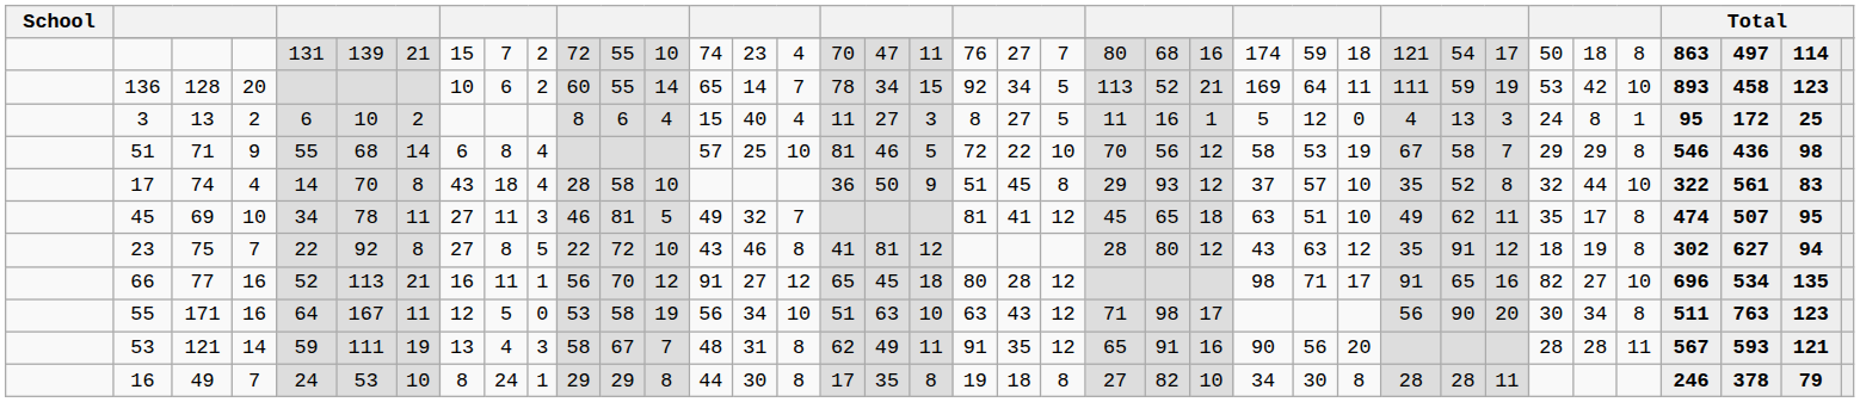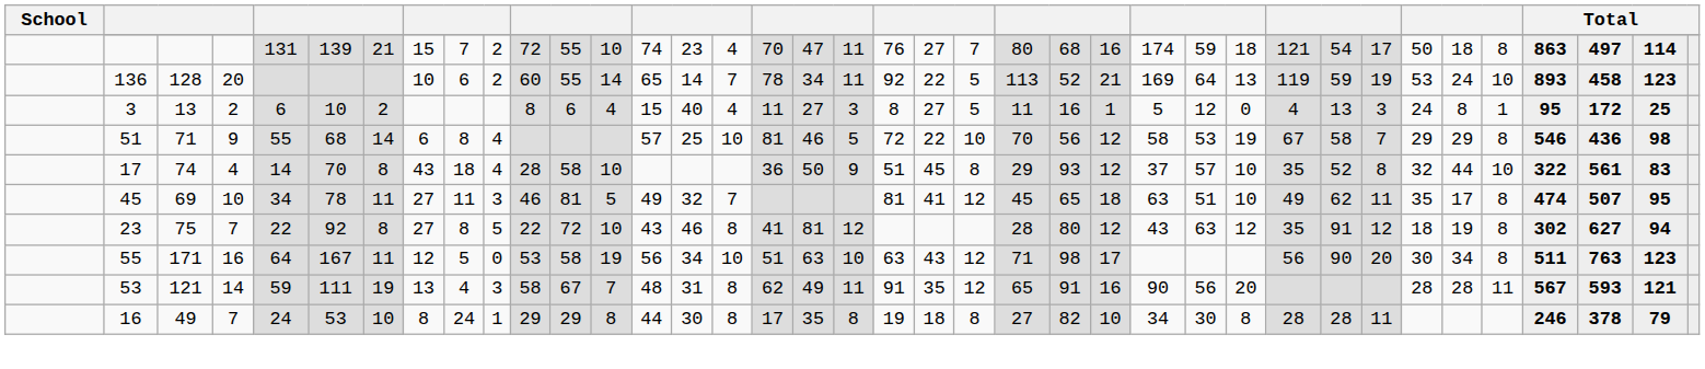136 | column 19: 15 -> 11
136 | column 21: 34 -> 22
136 | column 28: 11 -> 13
136 | column 29: 111 -> 119
136 | column 33: 42 -> 24
- row: 66 | 77 | 16 | 52 | 113 | 21 | 16 | 11 | 1 | 56 | 70 | 12 | 91 | 27 | 12 | 65 | 45 | 18 | 80 | 28 | 12 | 98 | 71 | 17 | 91 | 65 | 16 | 82 | 27 | 10 | 696 | 534 | 135
